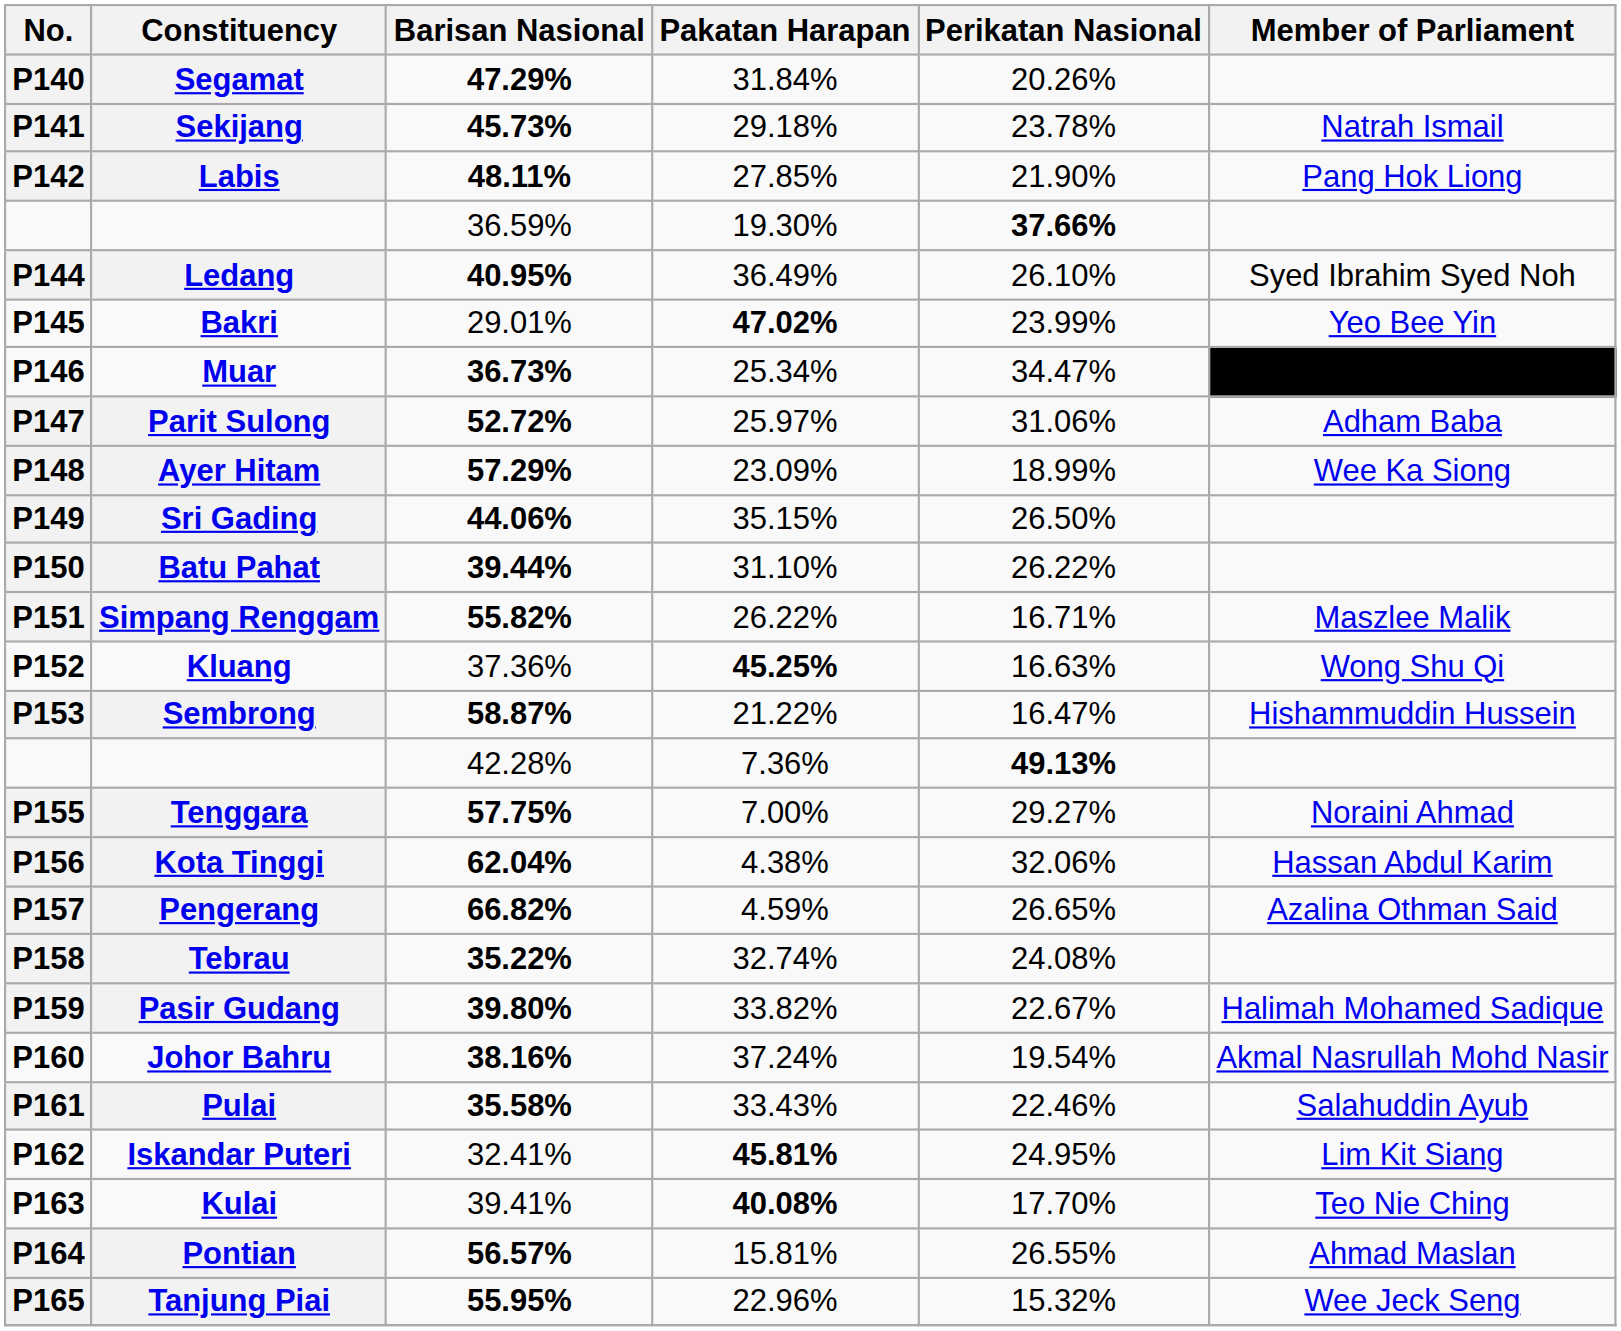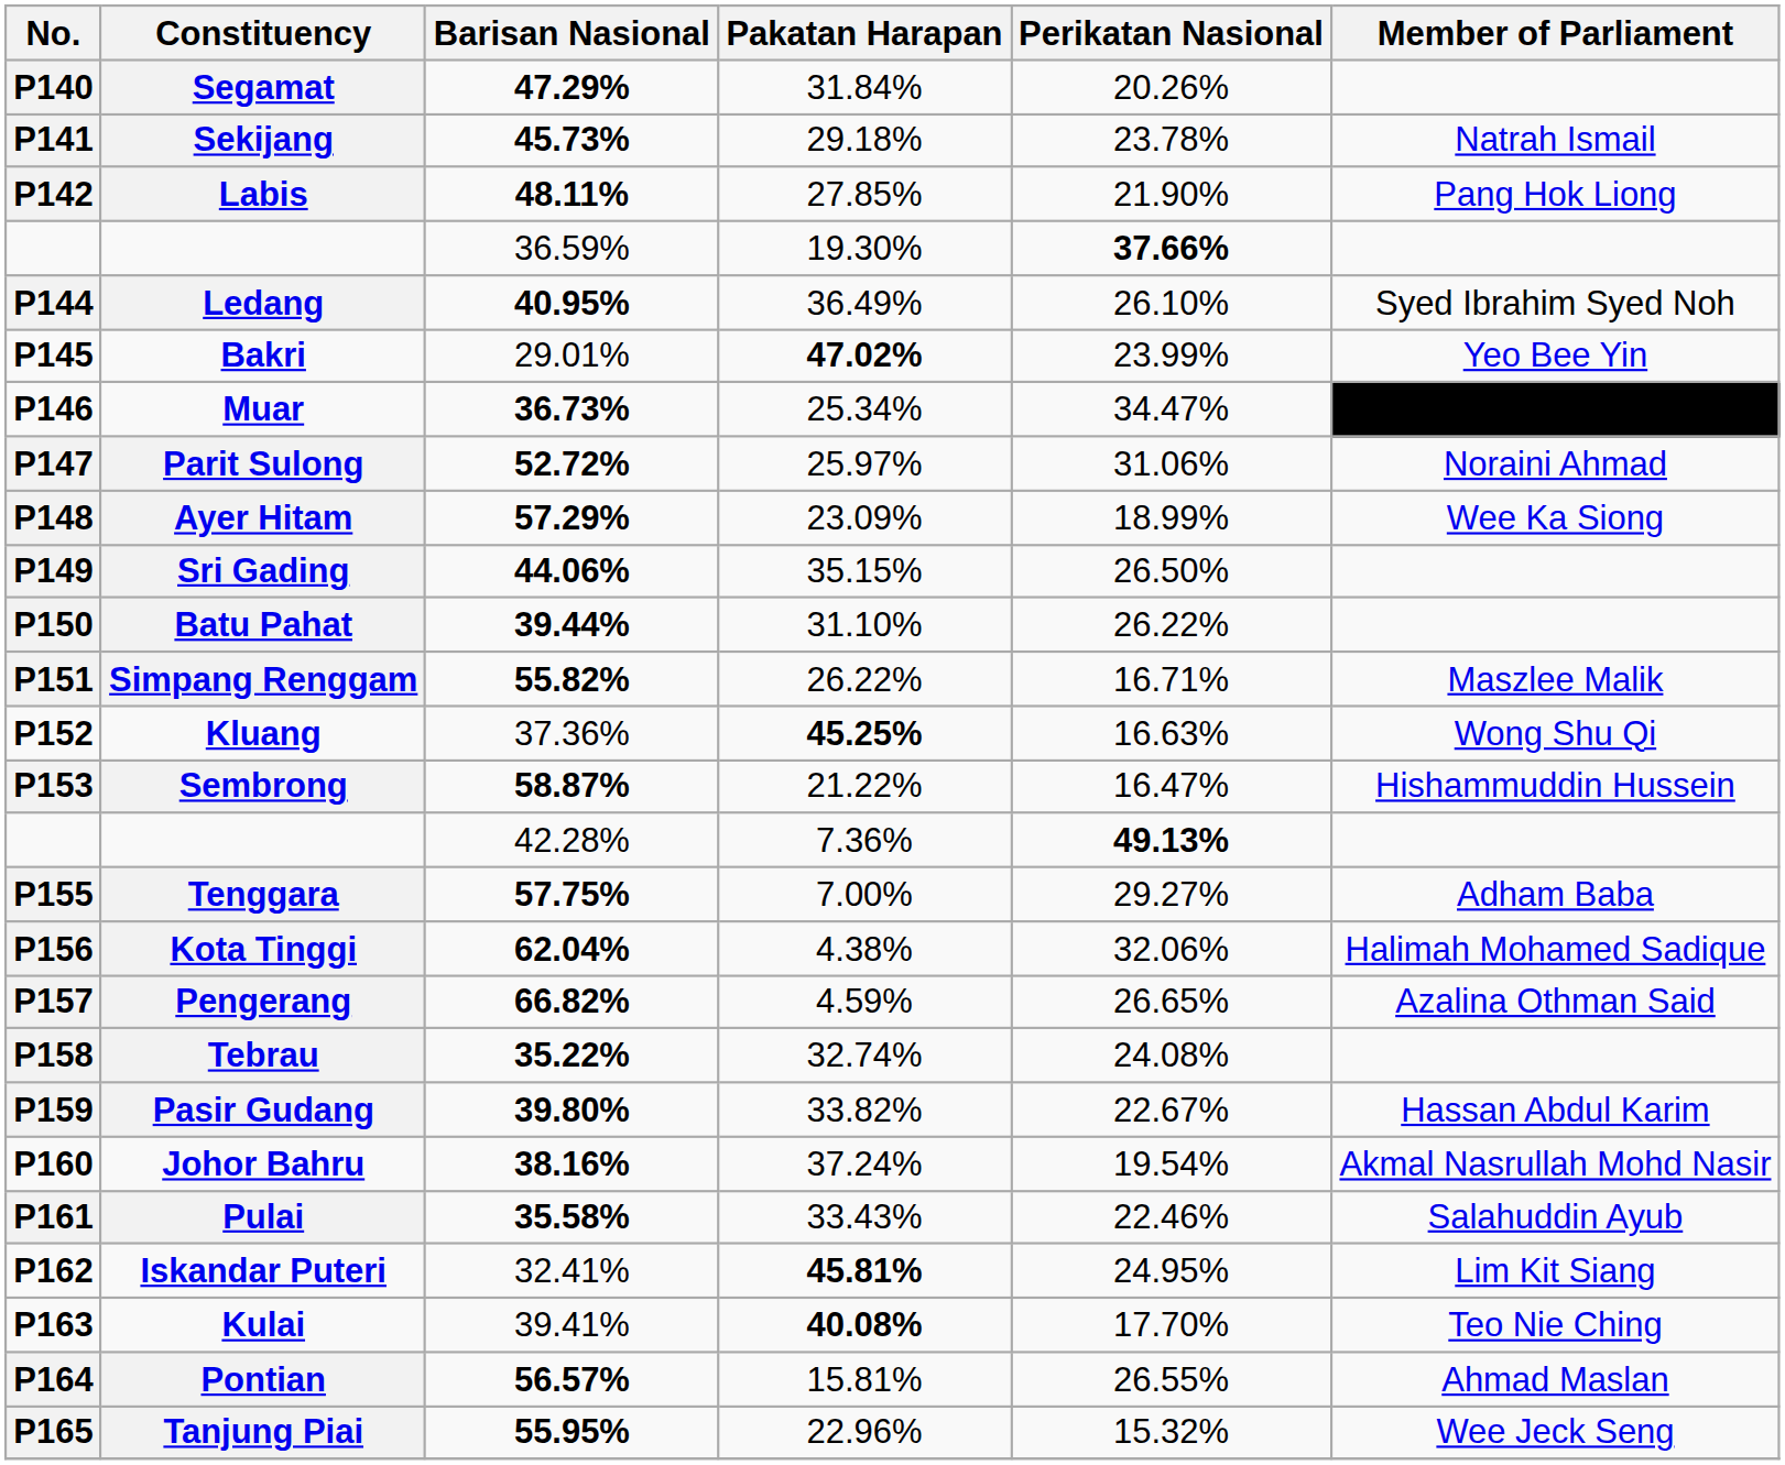Parit Sulong | Member of Parliament: Adham Baba -> Noraini Ahmad
Tenggara | Member of Parliament: Noraini Ahmad -> Adham Baba
Kota Tinggi | Member of Parliament: Hassan Abdul Karim -> Halimah Mohamed Sadique
Pasir Gudang | Member of Parliament: Halimah Mohamed Sadique -> Hassan Abdul Karim
